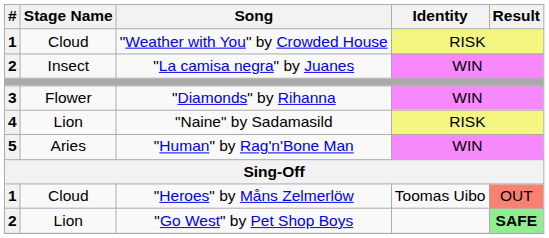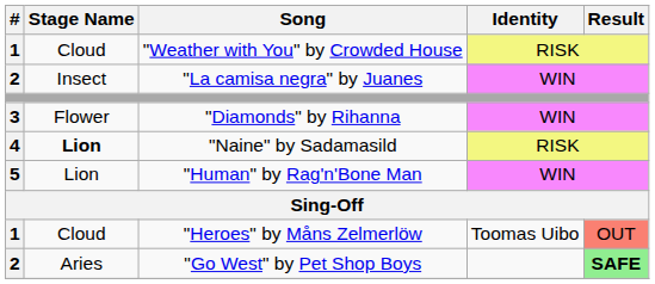"Naine" by Sadamasild | Stage Name: normal -> bold
"Human" by Rag'n'Bone Man | Stage Name: Aries -> Lion
"Go West" by Pet Shop Boys | Stage Name: Lion -> Aries
